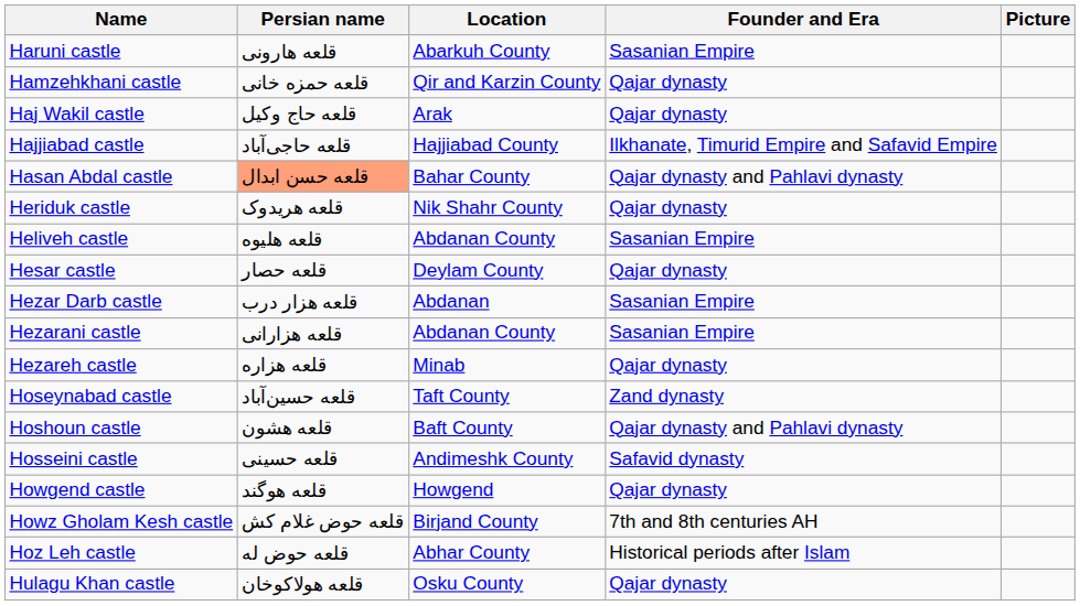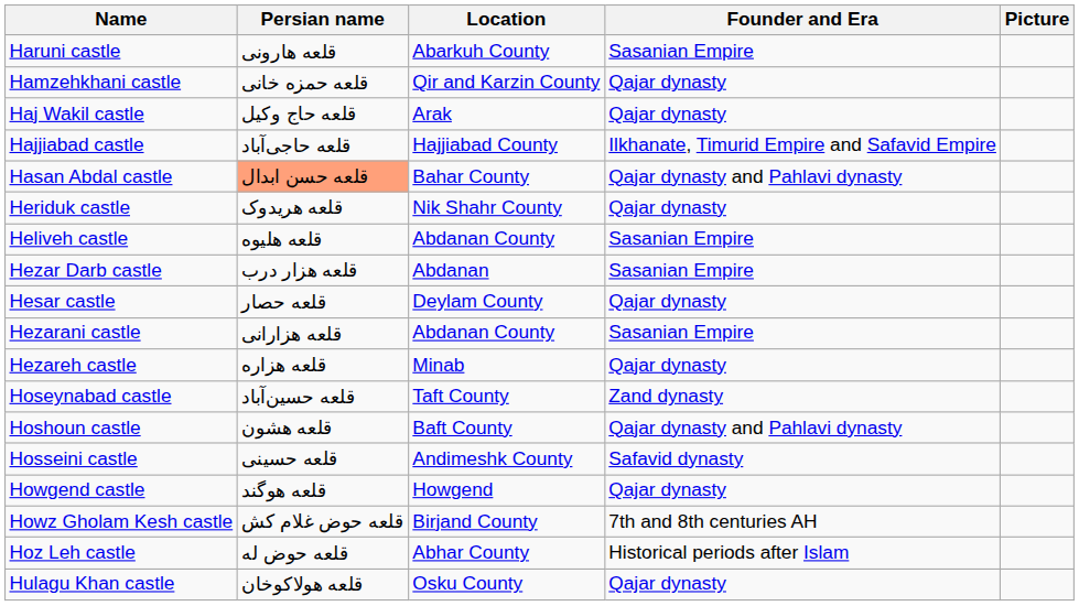rows swapped: Hesar castle <-> Hezar Darb castle
